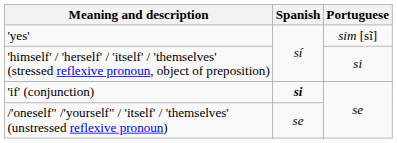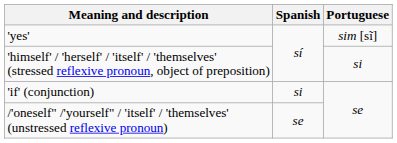'if' (conjunction) | Spanish: bold -> normal
